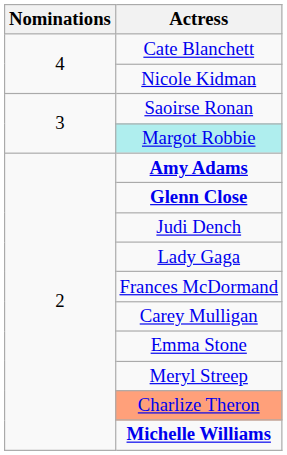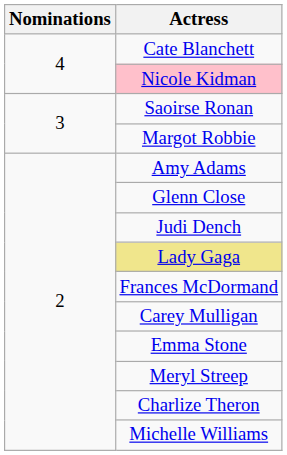Nicole Kidman | Actress: no background -> pink background
Margot Robbie | Actress: paleturquoise background -> no background
Amy Adams | Actress: bold -> normal
Glenn Close | Actress: bold -> normal
Lady Gaga | Actress: no background -> khaki background
Charlize Theron | Actress: lightsalmon background -> no background
Michelle Williams | Actress: bold -> normal
